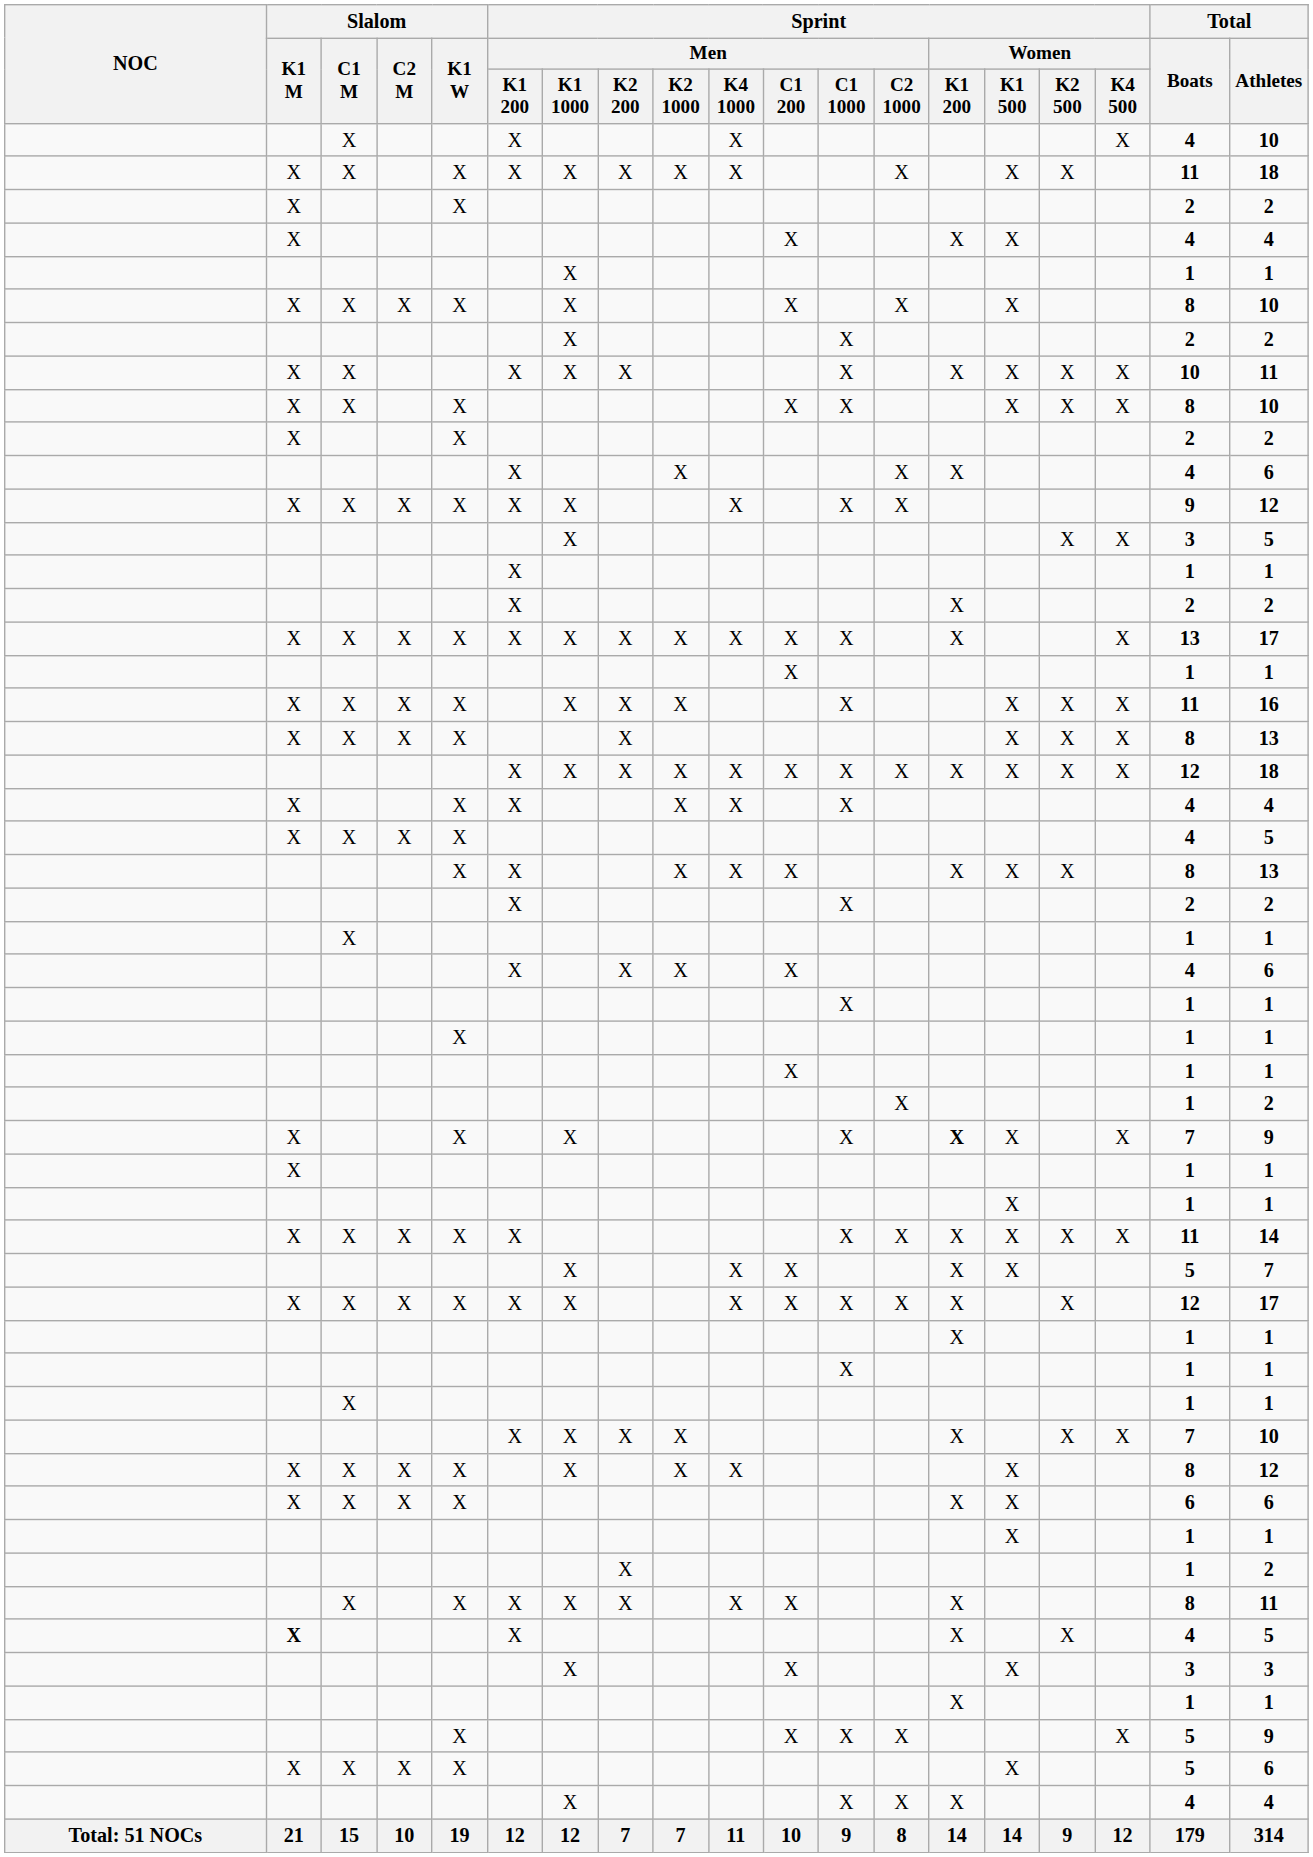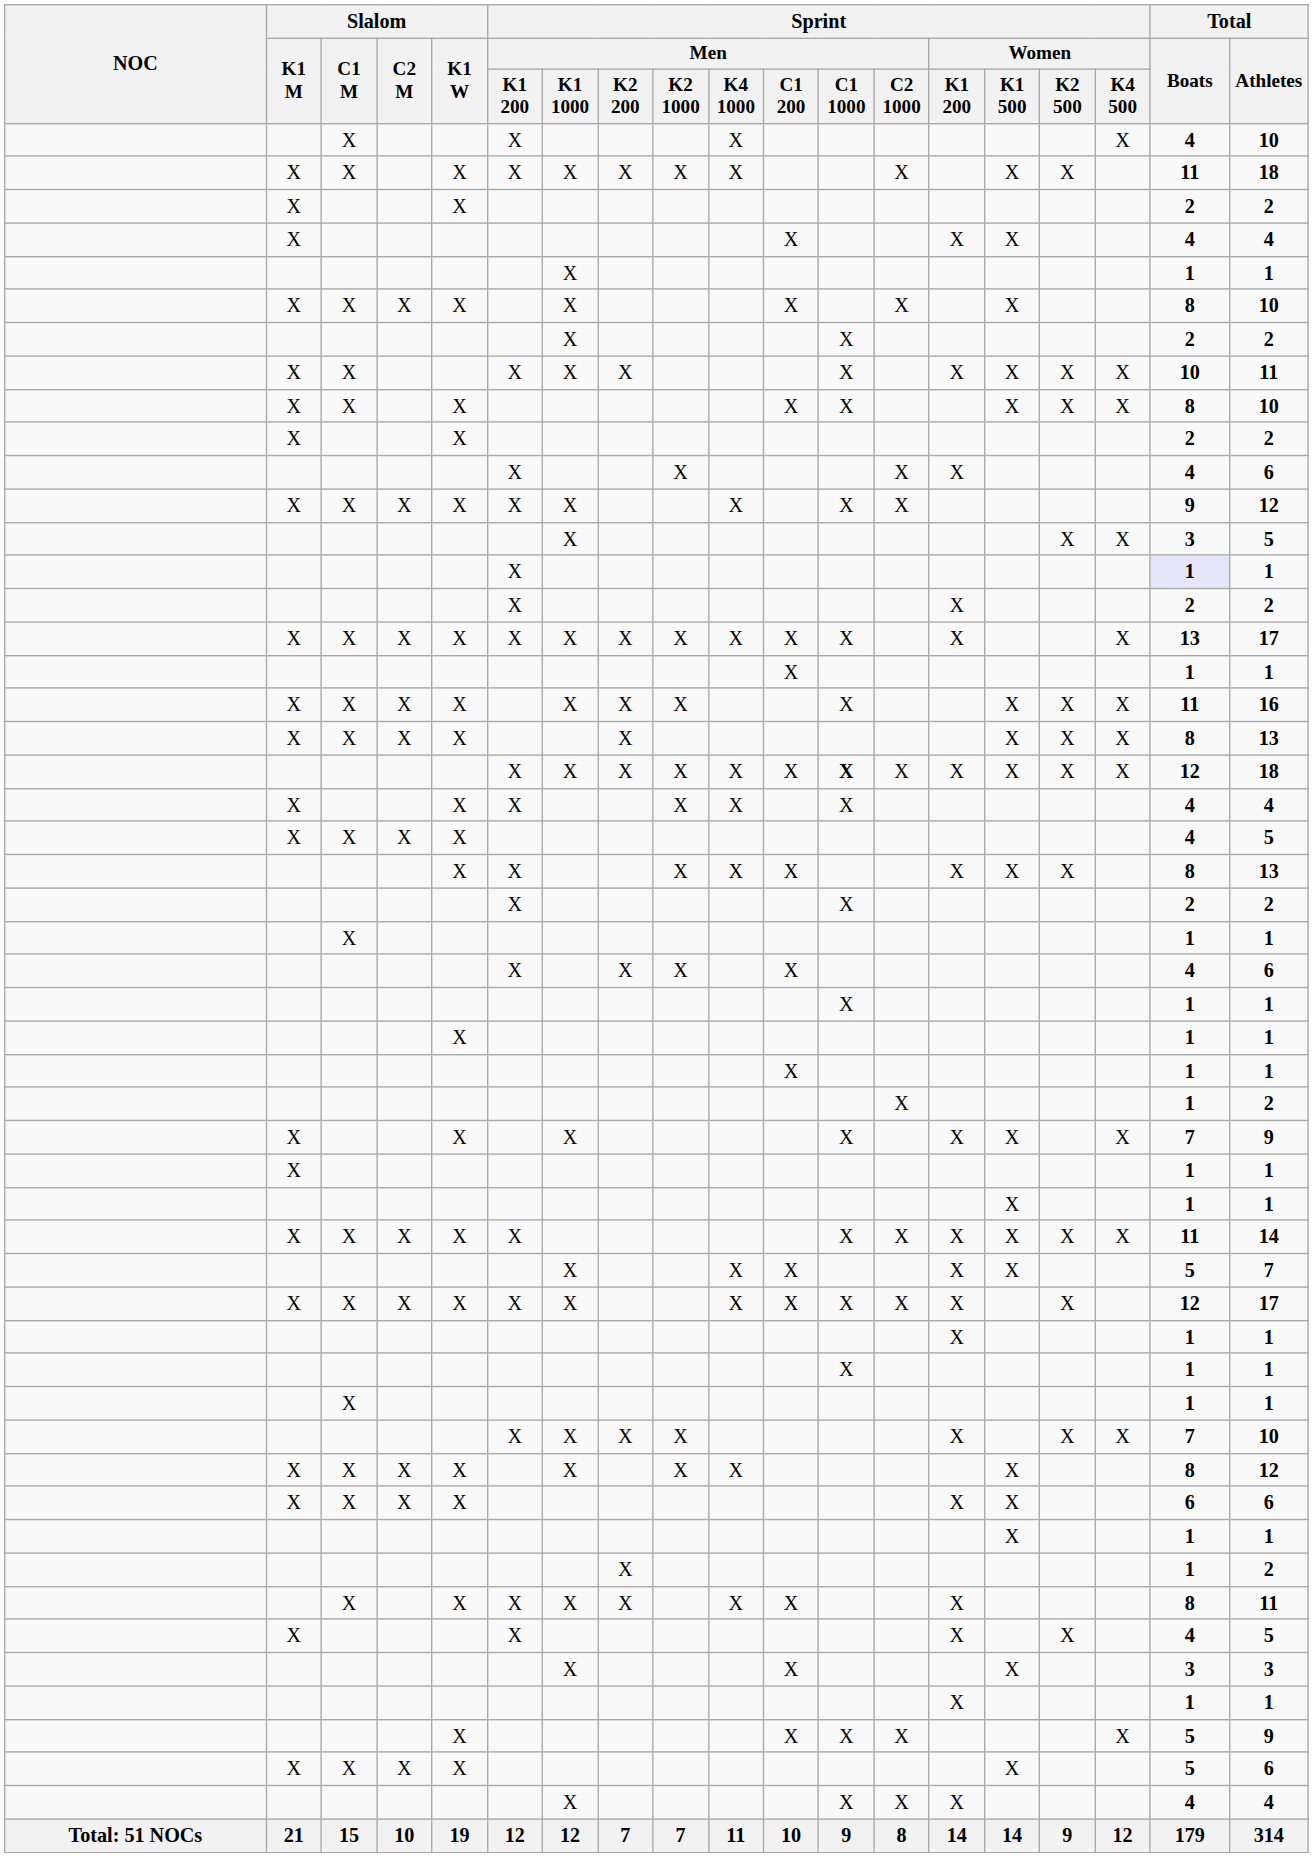row 17 | Total / Boats: no background -> lavender background
row 23 | Sprint / Men / C1 1000: normal -> bold
row 34 | Sprint / Women / K1 200: bold -> normal
row 49 | Slalom / K1 M: bold -> normal
